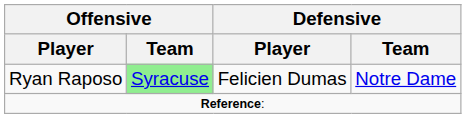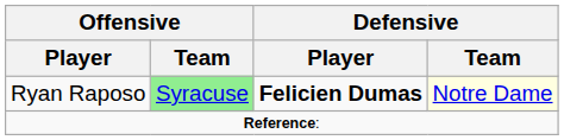Ryan Raposo | Defensive / Player: normal -> bold
Ryan Raposo | Defensive / Team: no background -> lightyellow background
